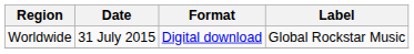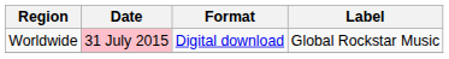Worldwide | Date: no background -> pink background
